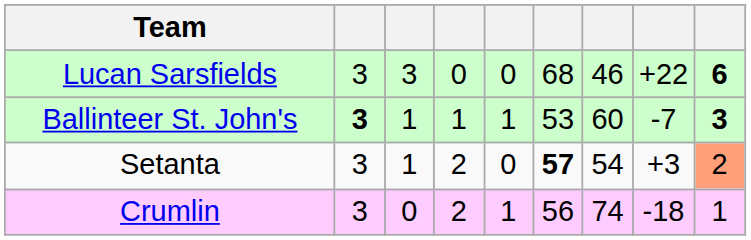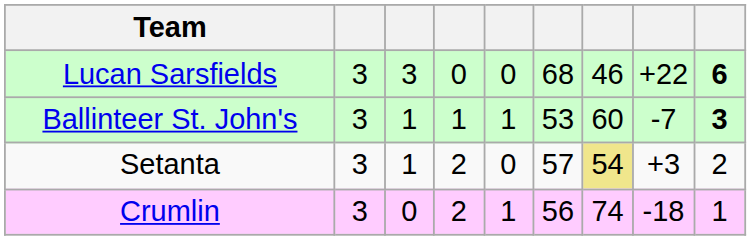Ballinteer St. John's | column 2: bold -> normal
Setanta | column 6: bold -> normal
Setanta | column 7: no background -> khaki background
Setanta | column 9: lightsalmon background -> no background
